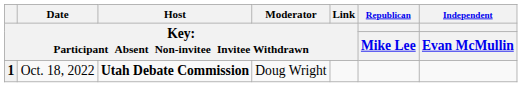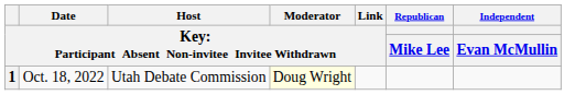1 | column 3: bold -> normal
1 | column 4: no background -> lightyellow background
